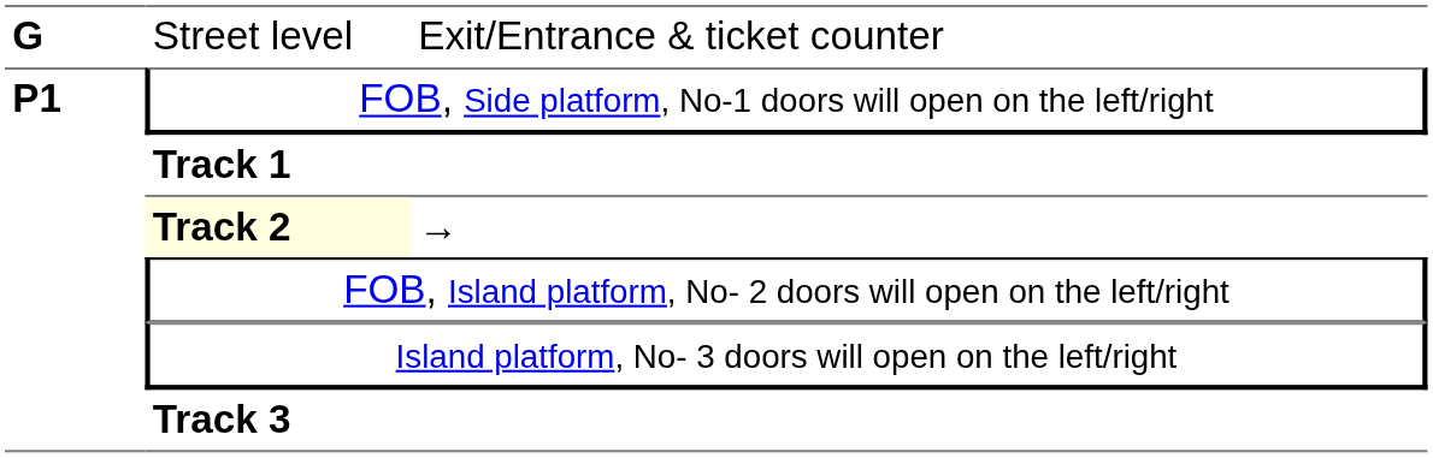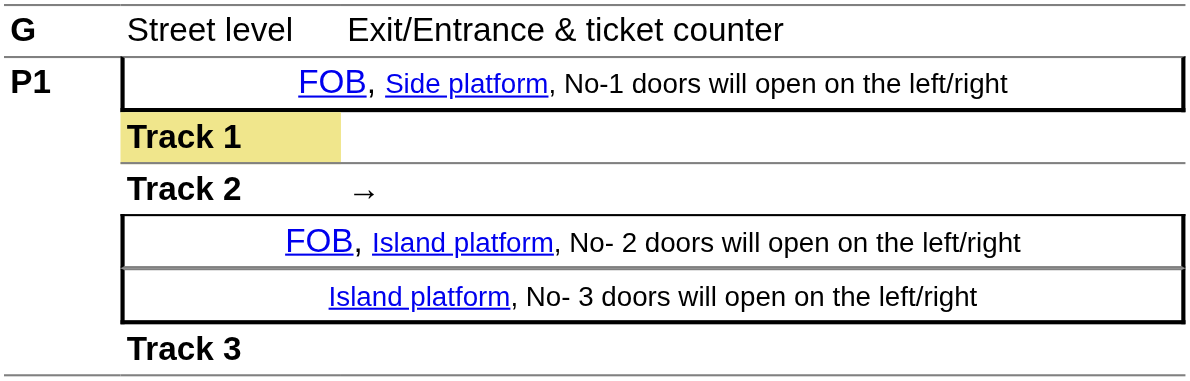Track 1 | column 2: no background -> khaki background
Track 2 | column 2: lightyellow background -> no background
